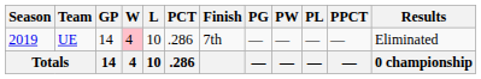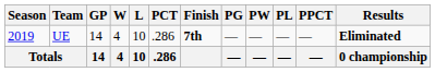UE | W: pink background -> no background
UE | Finish: normal -> bold
UE | Results: normal -> bold
